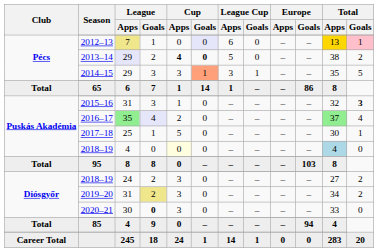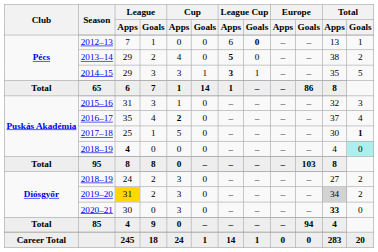2012–13 | League / Apps: khaki background -> no background
2012–13 | Cup / Goals: lavender background -> no background
2012–13 | League Cup / Goals: normal -> bold
2012–13 | Total / Apps: gold background -> no background
2012–13 | Total / Goals: pink background -> no background
2013–14 | League / Apps: lavender background -> no background
2013–14 | Cup / Apps: bold -> normal
2013–14 | Cup / Goals: bold -> normal
2013–14 | League Cup / Apps: normal -> bold
2014–15 | Cup / Goals: lightsalmon background -> no background
2014–15 | League Cup / Apps: normal -> bold
2015–16 | Total / Goals: bold -> normal
2016–17 | League / Apps: lightgreen background -> no background
2016–17 | League / Goals: lavender background -> no background
2016–17 | Cup / Apps: normal -> bold
2016–17 | Total / Apps: lightgreen background -> no background
2017–18 | Total / Goals: normal -> bold
Puskás Akadémia / 2018–19 | League / Apps: normal -> bold
Puskás Akadémia / 2018–19 | Cup / Apps: lightyellow background -> no background
Puskás Akadémia / 2018–19 | Total / Apps: lightblue background -> no background
Puskás Akadémia / 2018–19 | Total / Goals: no background -> paleturquoise background
2019–20 | League / Apps: no background -> gold background
2019–20 | League / Goals: khaki background -> no background
2019–20 | Total / Apps: no background -> lightgrey background
2020–21 | League / Goals: bold -> normal
2020–21 | Total / Apps: normal -> bold
